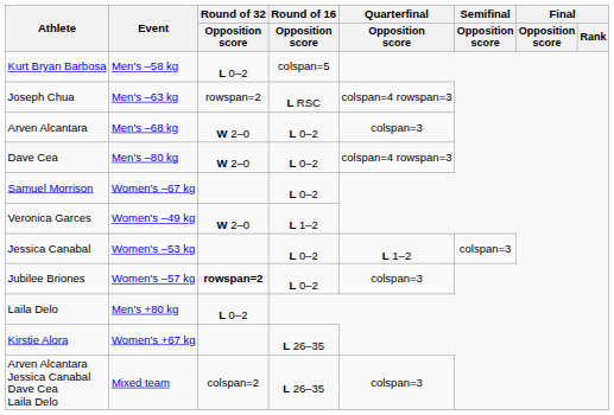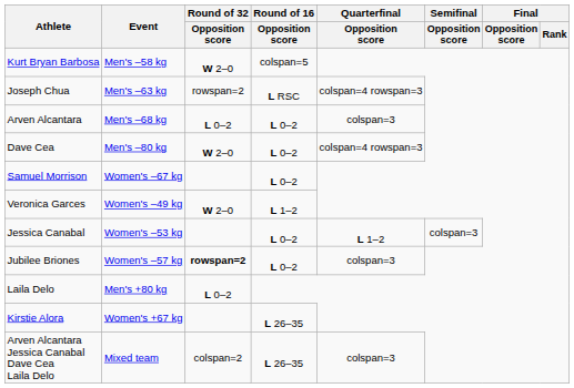Kurt Bryan Barbosa | Round of 32 / Opposition score: L 0–2 -> W 2–0
Arven Alcantara | Round of 32 / Opposition score: W 2–0 -> L 0–2
